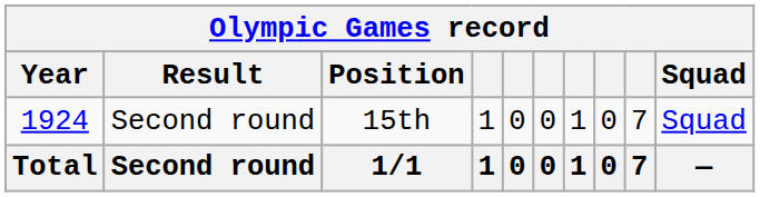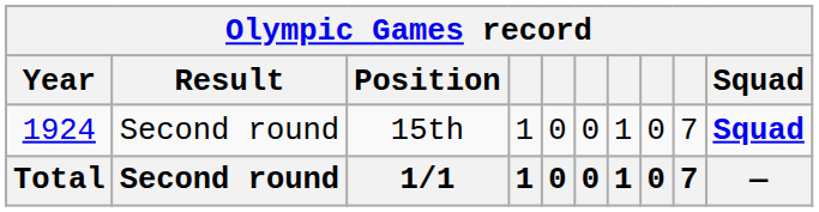Second round / 15th | Squad: normal -> bold
